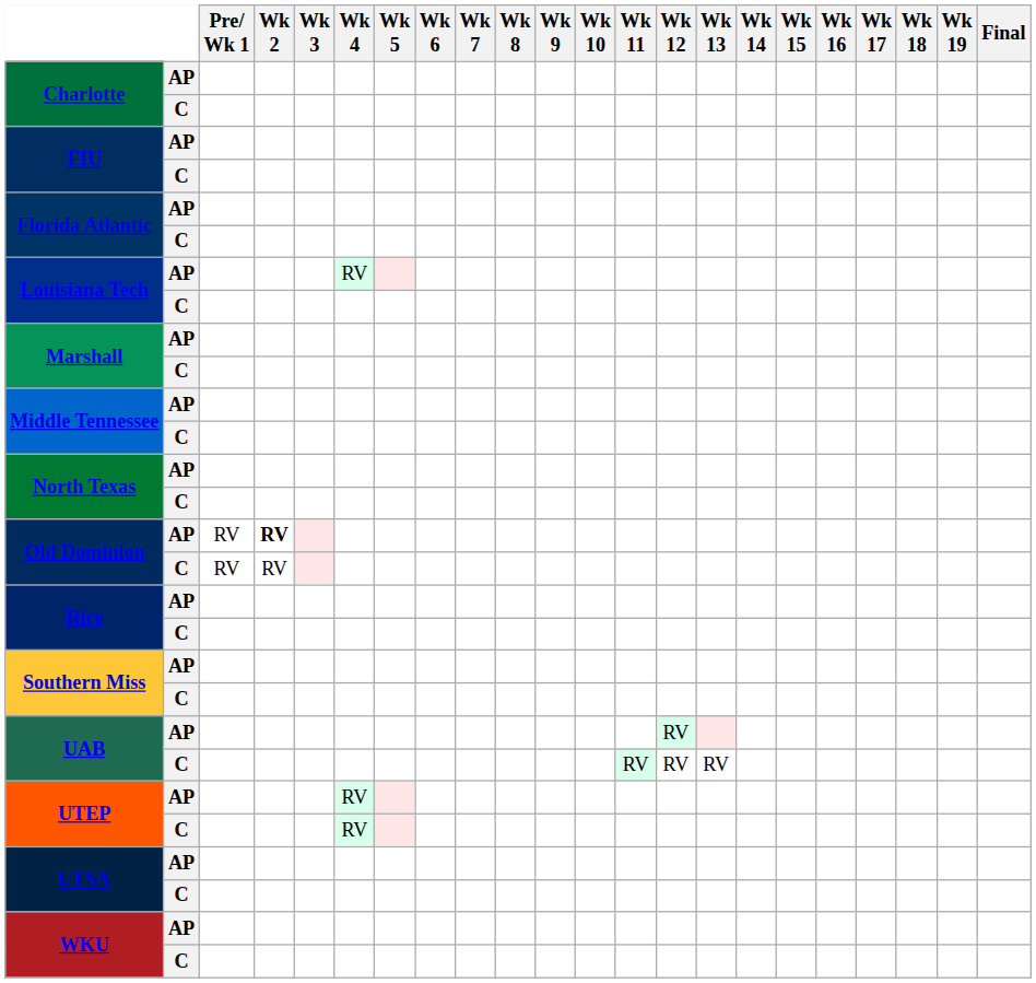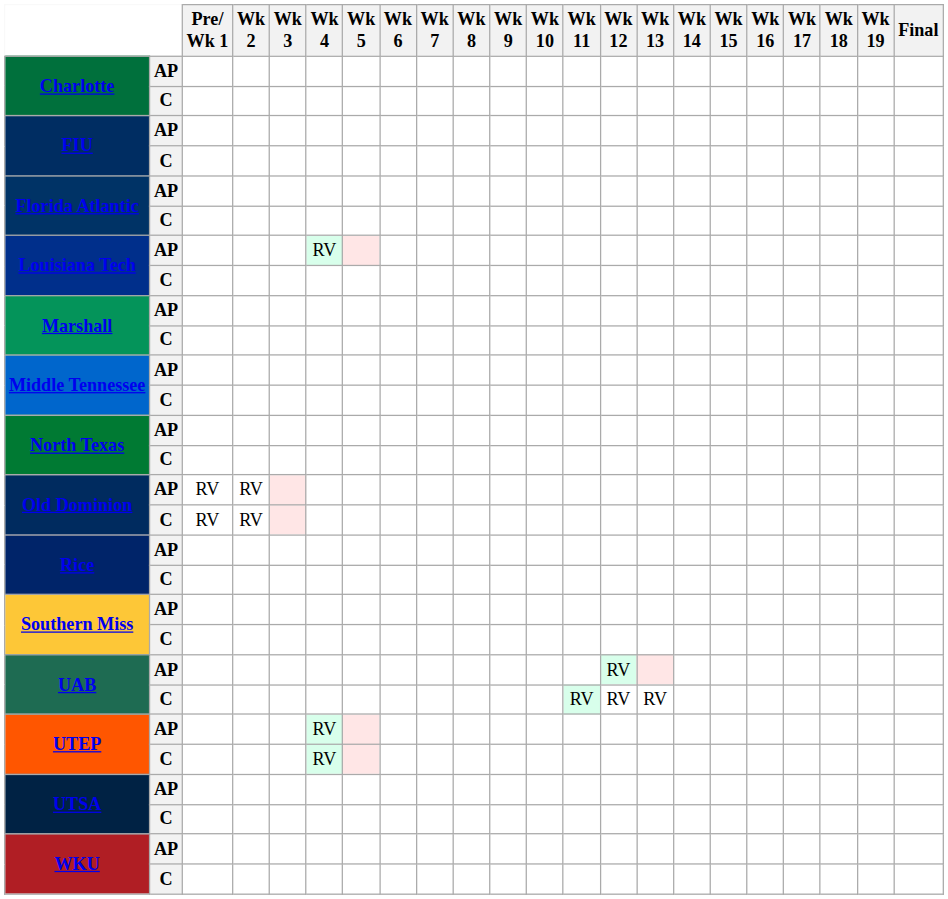Old Dominion / AP | Wk 2: bold -> normal
